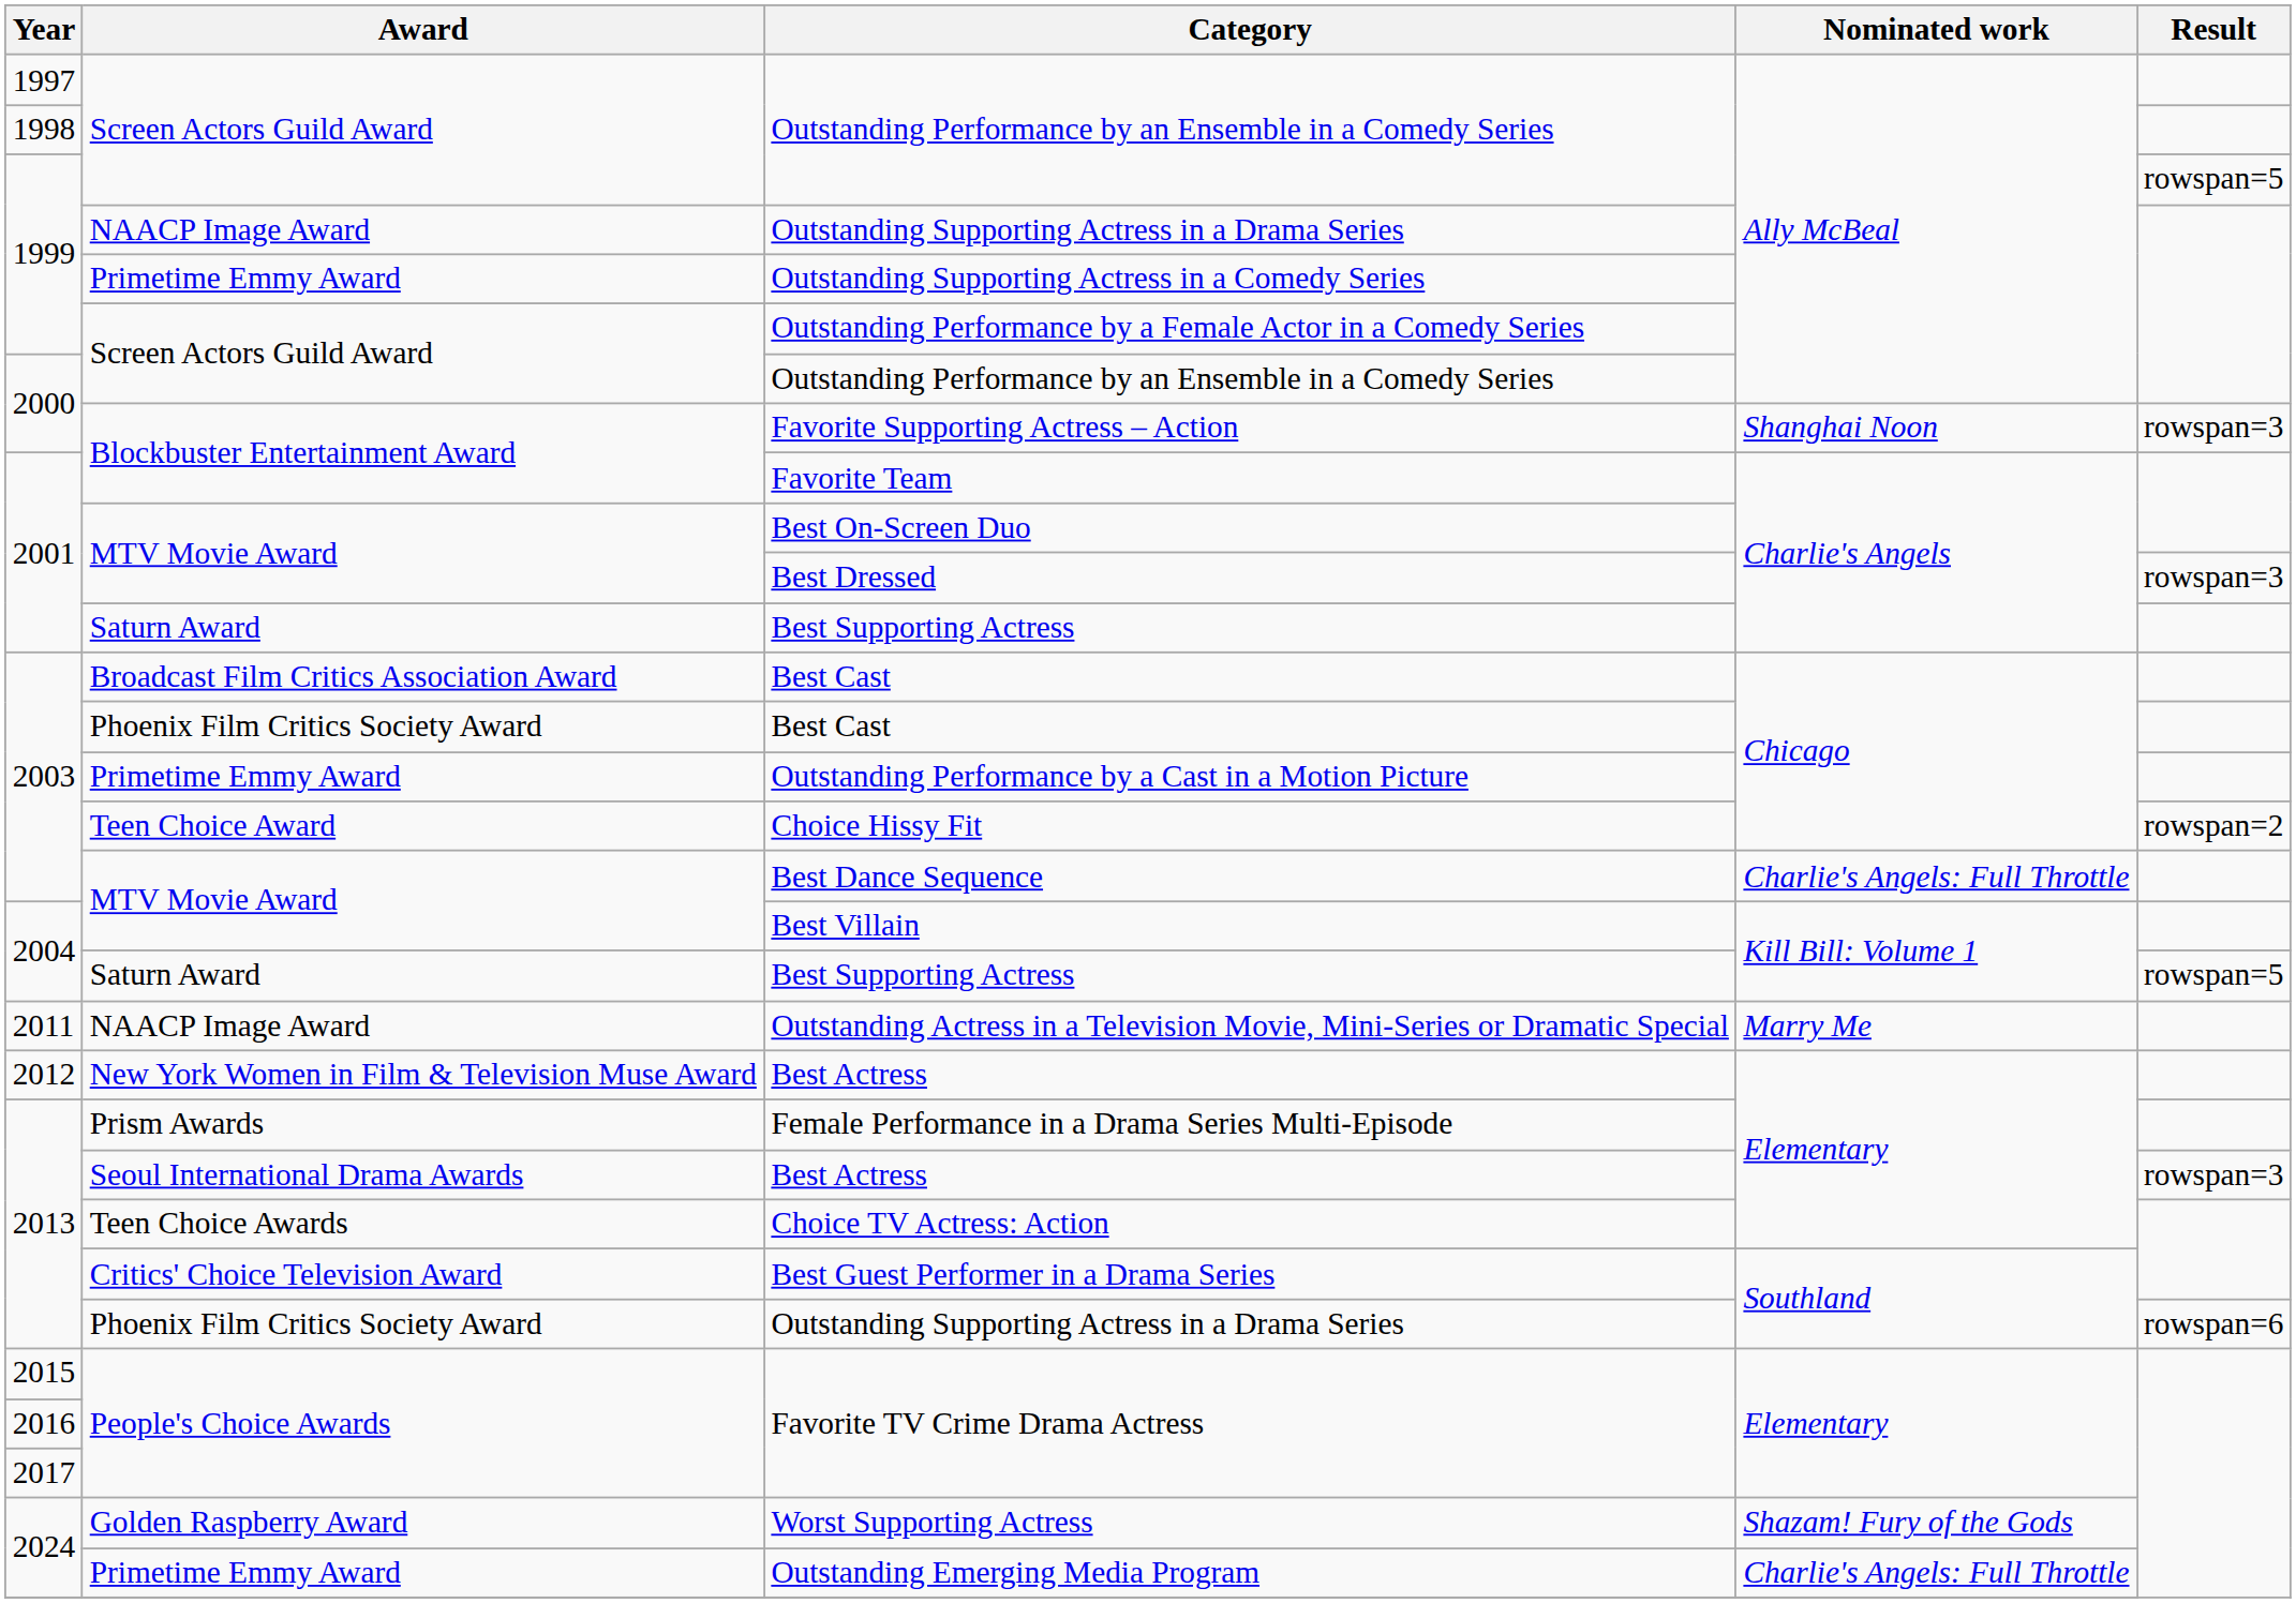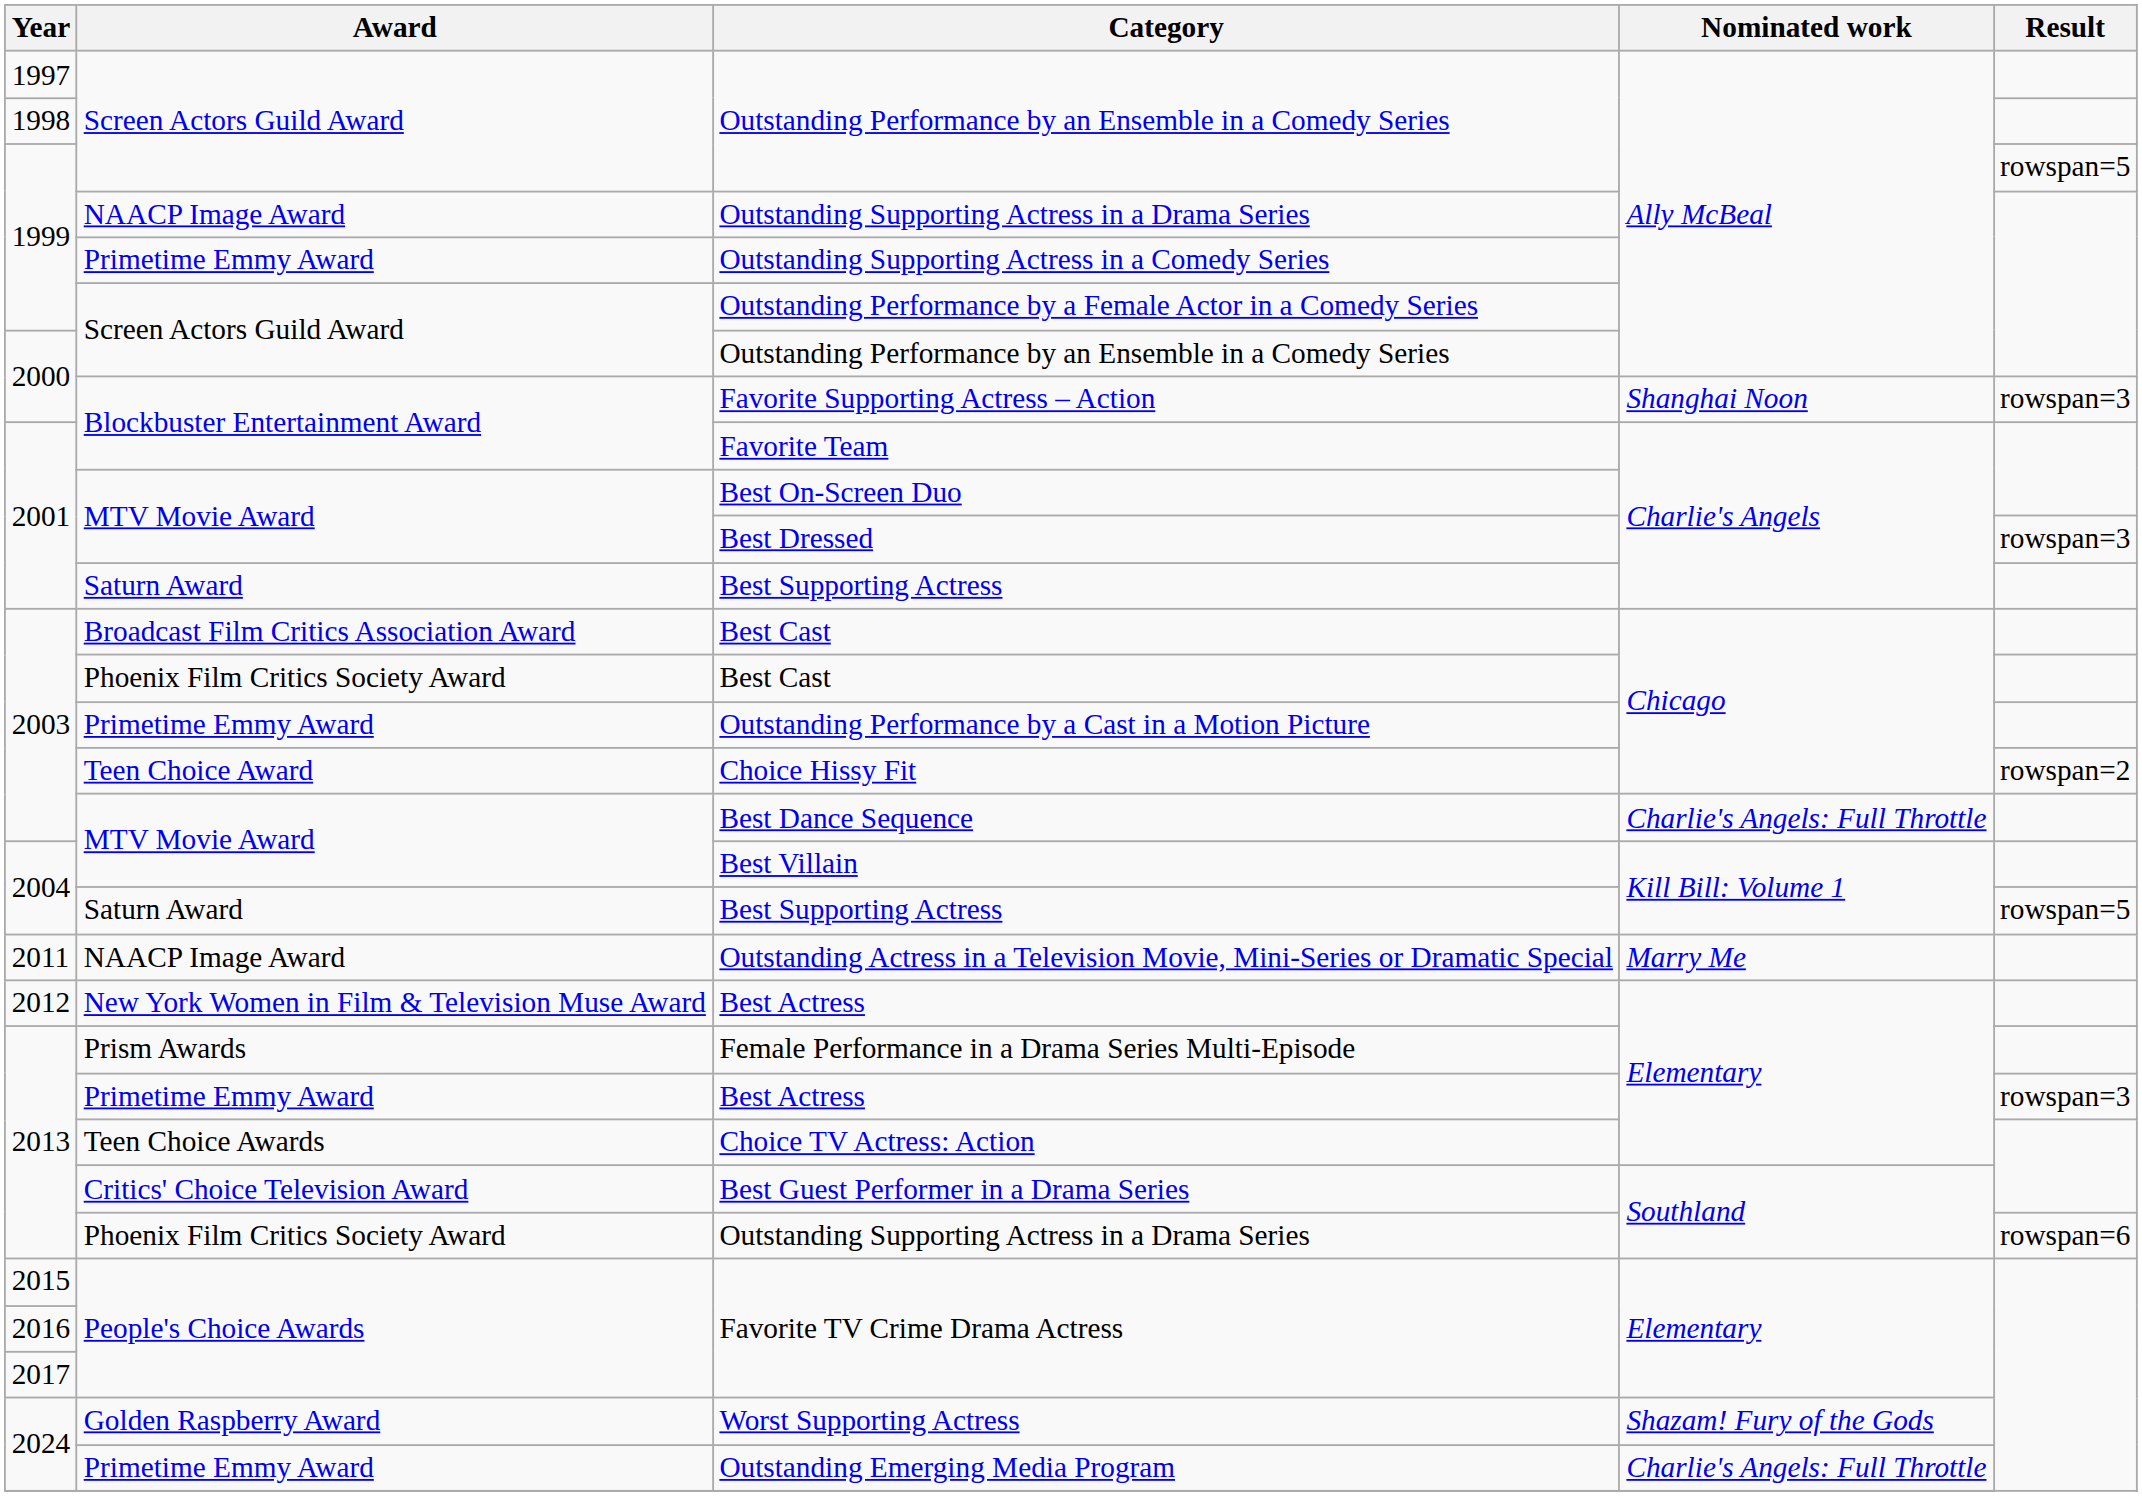2013 / Best Actress | Award: Seoul International Drama Awards -> Primetime Emmy Award
